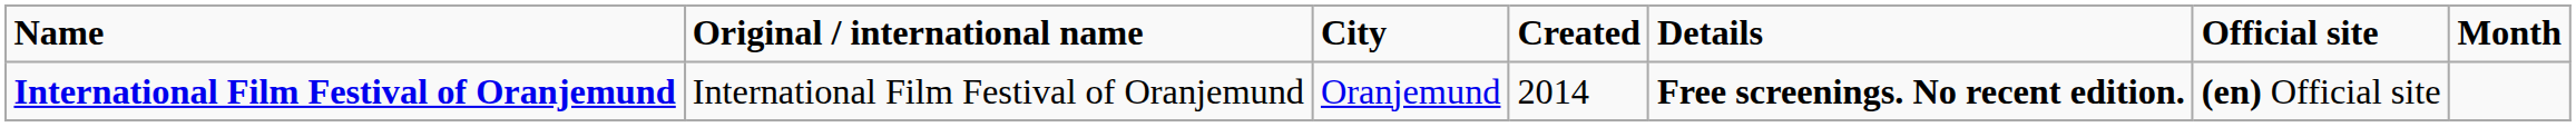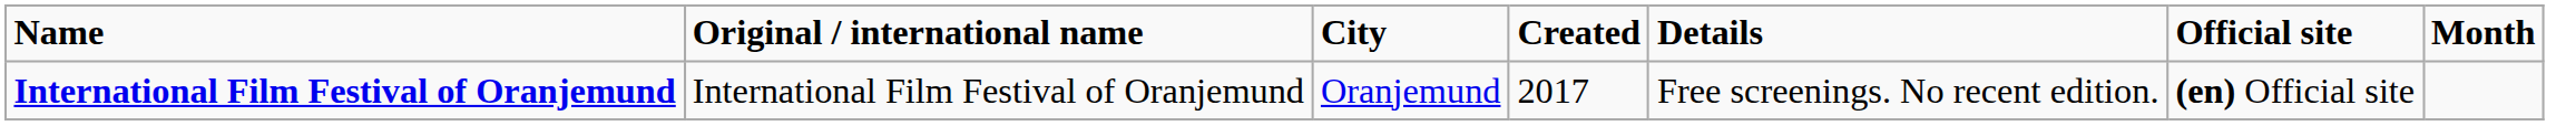row 2 | Created: 2014 -> 2017
row 2 | Details: bold -> normal
